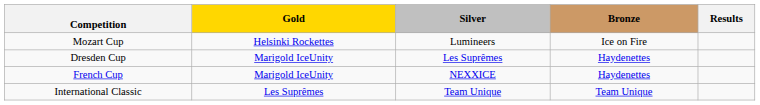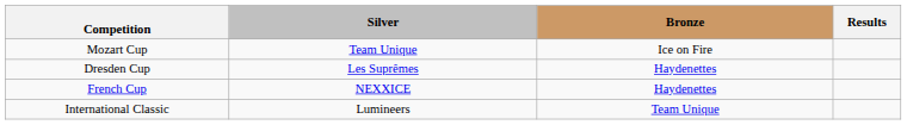- column: Gold | Helsinki Rockettes | Marigold IceUnity | Marigold IceUnity | Les Suprêmes
Mozart Cup | Silver: Lumineers -> Team Unique
International Classic | Silver: Team Unique -> Lumineers
